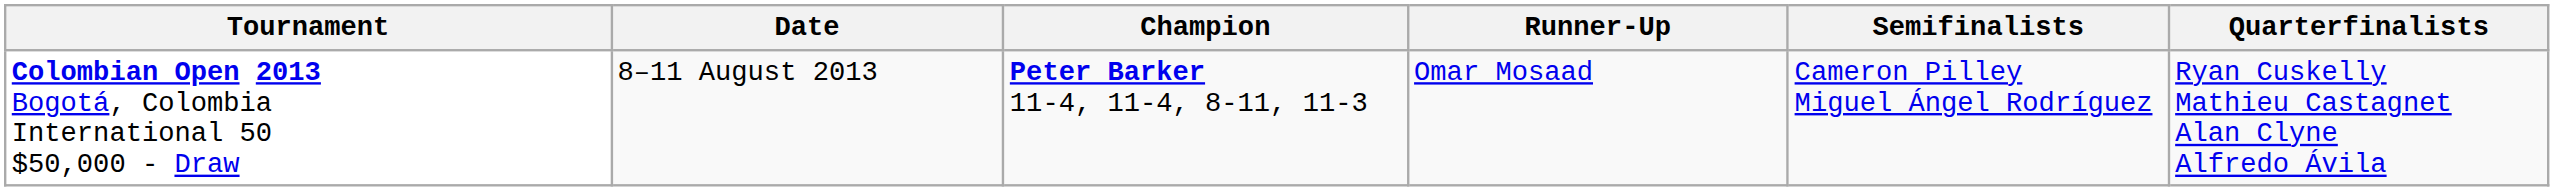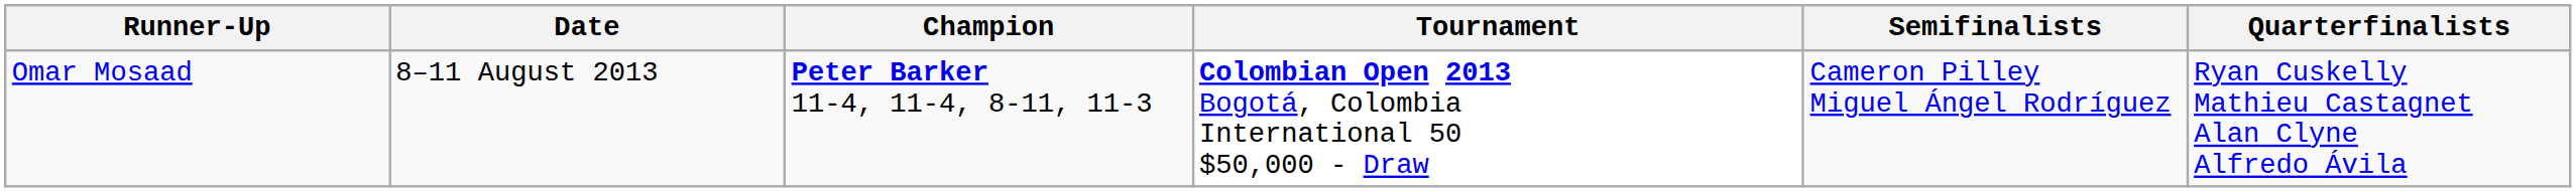columns swapped: Tournament <-> Runner-Up
